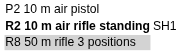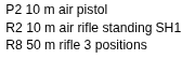R2 10 m air rifle standing | column 1: bold -> normal
R8 50 m rifle 3 positions | column 1: lightgrey background -> no background
